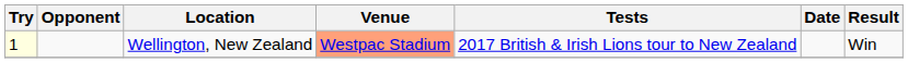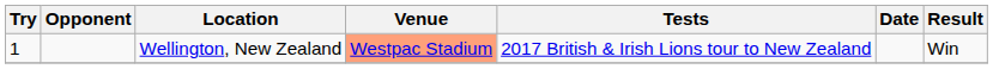Wellington, New Zealand | Try: lightyellow background -> no background
